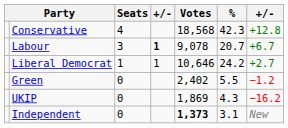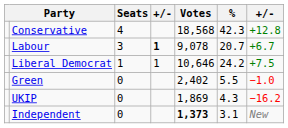Liberal Democrat | column 7: +2.7 -> +7.5
Green | column 7: −1.2 -> −1.0
